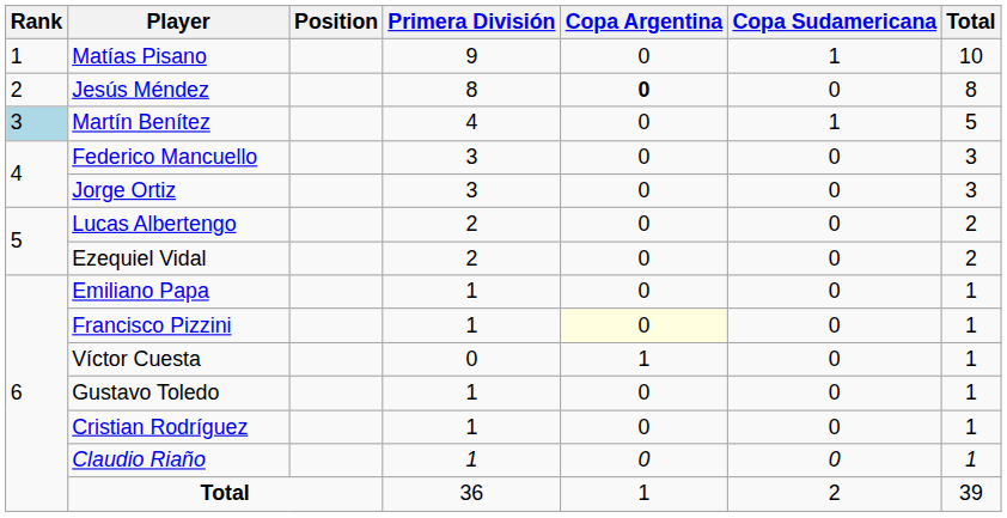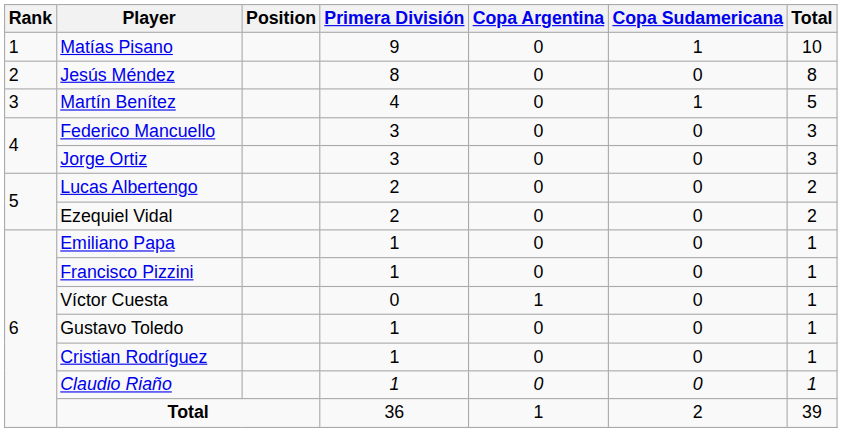Jesús Méndez | Copa Argentina: bold -> normal
Martín Benítez | Rank: lightblue background -> no background
Francisco Pizzini | Copa Argentina: lightyellow background -> no background
